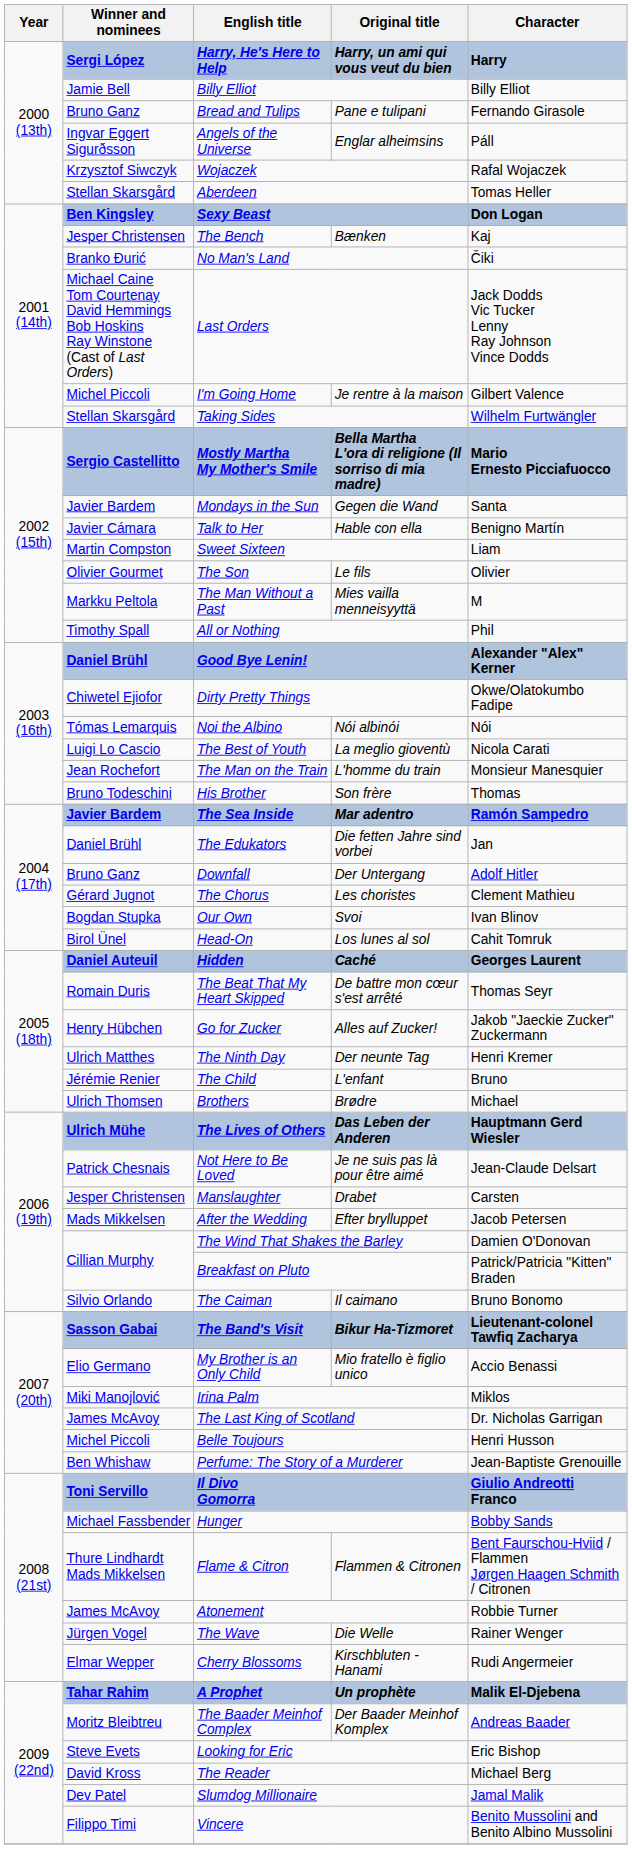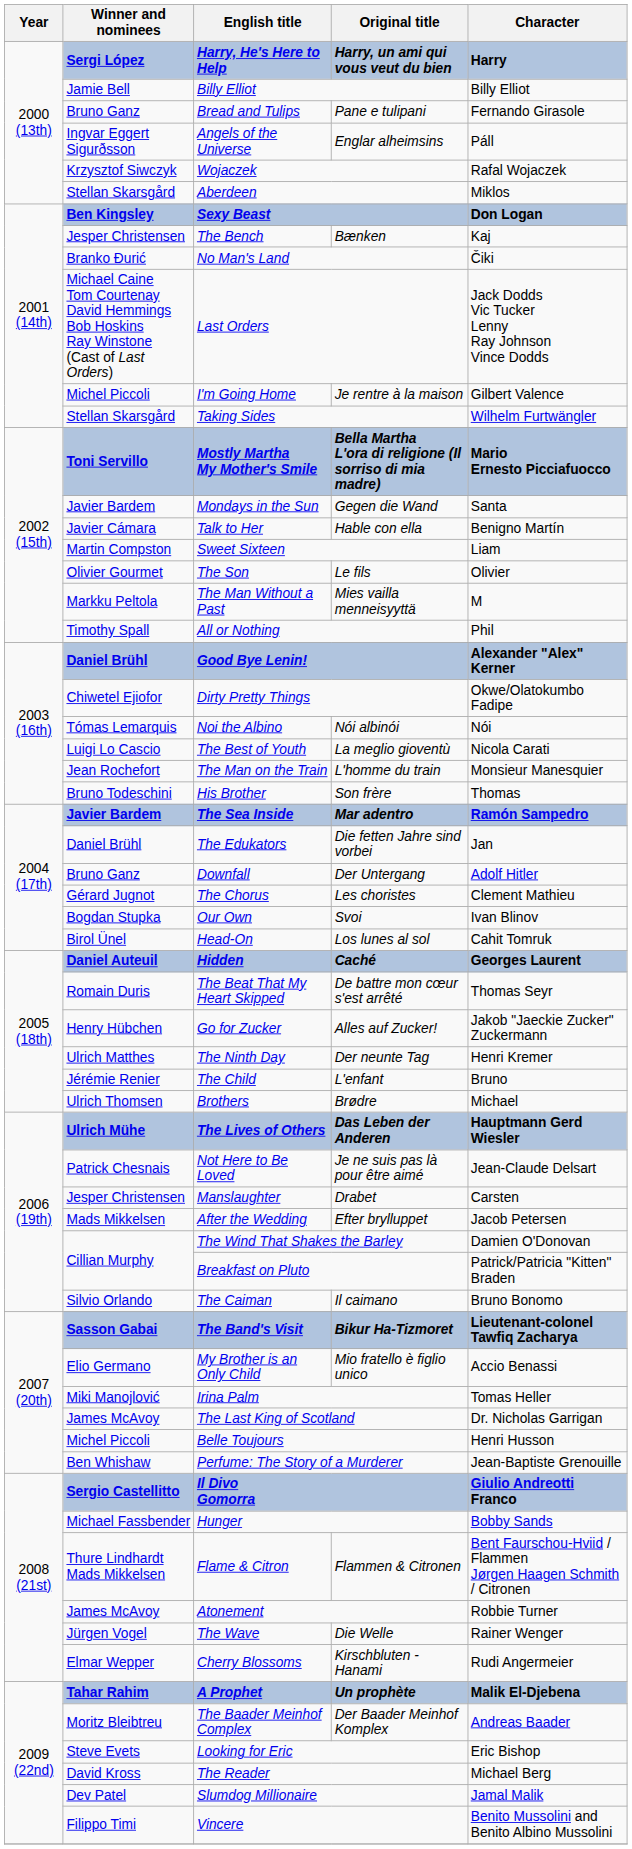Aberdeen | Character: Tomas Heller -> Miklos
Mostly Martha My Mother's Smile | Winner and nominees: Sergio Castellitto -> Toni Servillo
Irina Palm | Character: Miklos -> Tomas Heller
Il Divo Gomorra | Winner and nominees: Toni Servillo -> Sergio Castellitto
